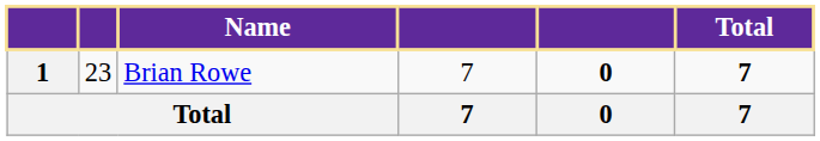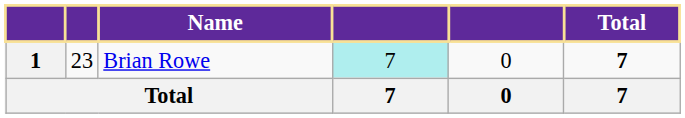1 | column 4: no background -> paleturquoise background
1 | column 5: bold -> normal
